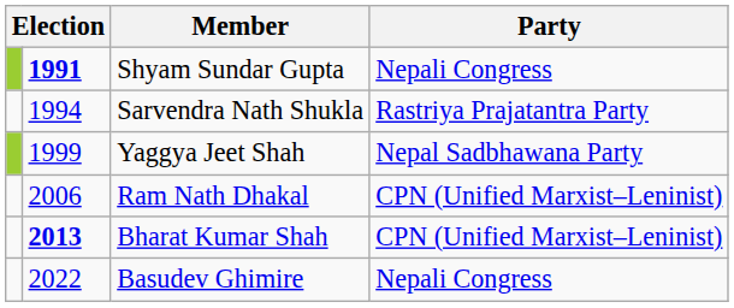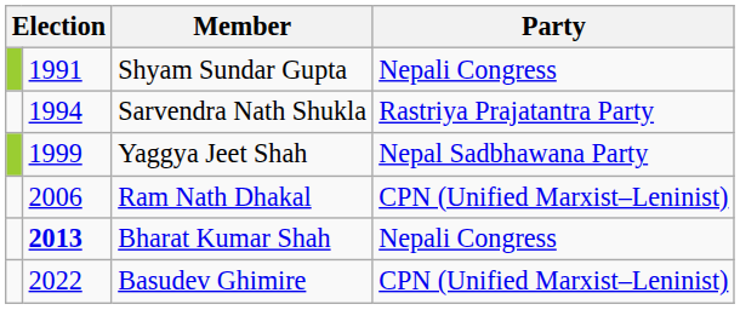Shyam Sundar Gupta | column 2: bold -> normal
Bharat Kumar Shah | Party: CPN (Unified Marxist–Leninist) -> Nepali Congress
Basudev Ghimire | Party: Nepali Congress -> CPN (Unified Marxist–Leninist)
